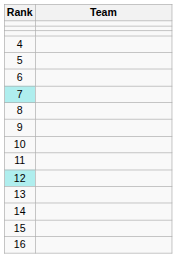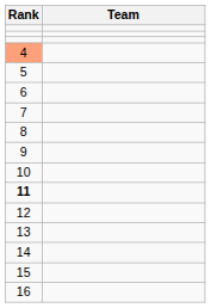row 5 | Rank: no background -> lightsalmon background
row 8 | Rank: paleturquoise background -> no background
row 12 | Rank: normal -> bold
row 13 | Rank: paleturquoise background -> no background
